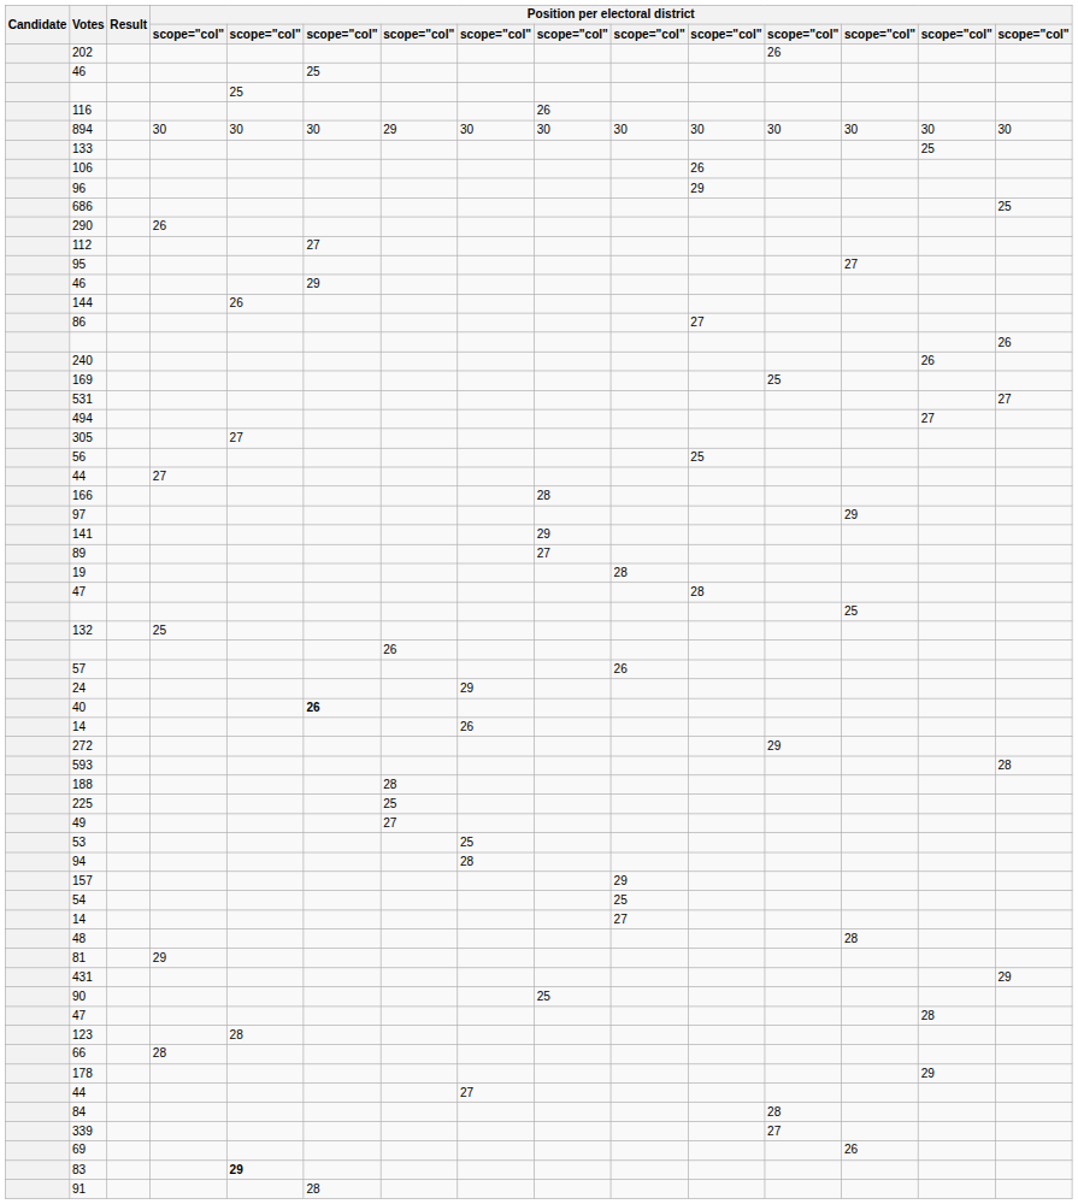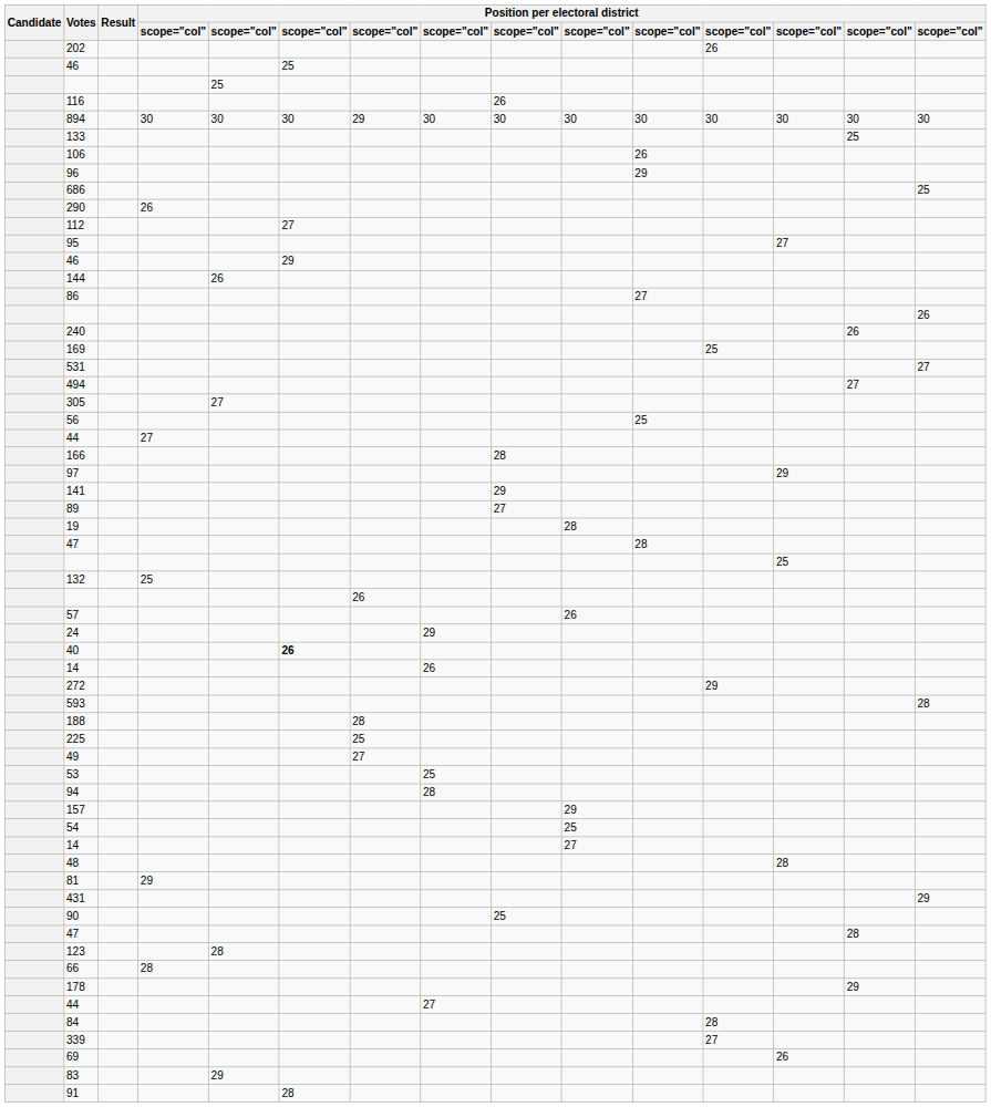83 | column 5: bold -> normal
